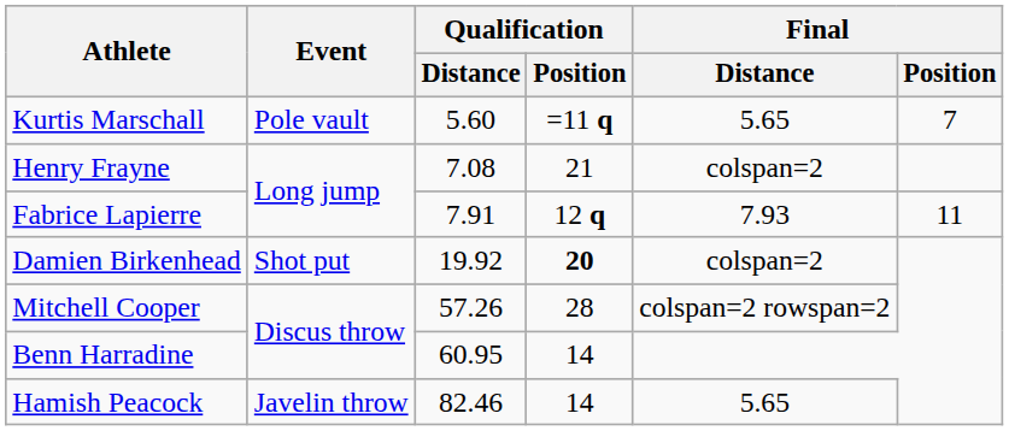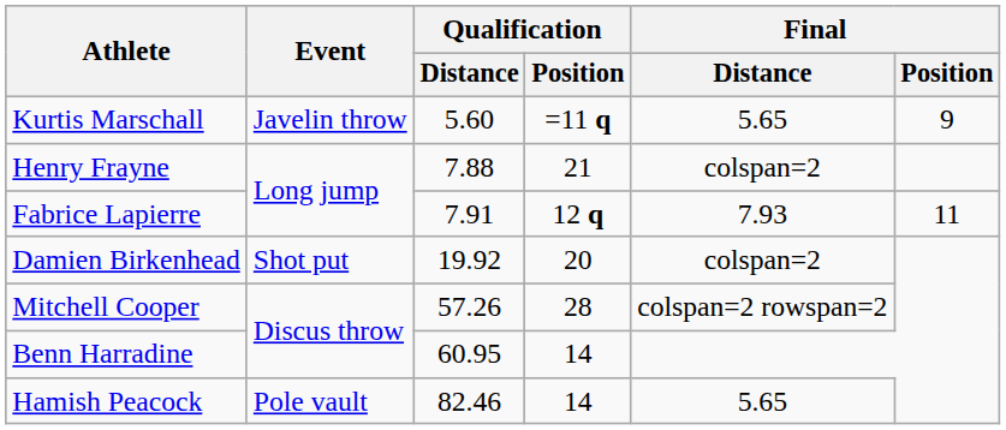Kurtis Marschall | Event: Pole vault -> Javelin throw
Kurtis Marschall | Final / Position: 7 -> 9
Henry Frayne | Qualification / Distance: 7.08 -> 7.88
Damien Birkenhead | Qualification / Position: bold -> normal
Hamish Peacock | Event: Javelin throw -> Pole vault
